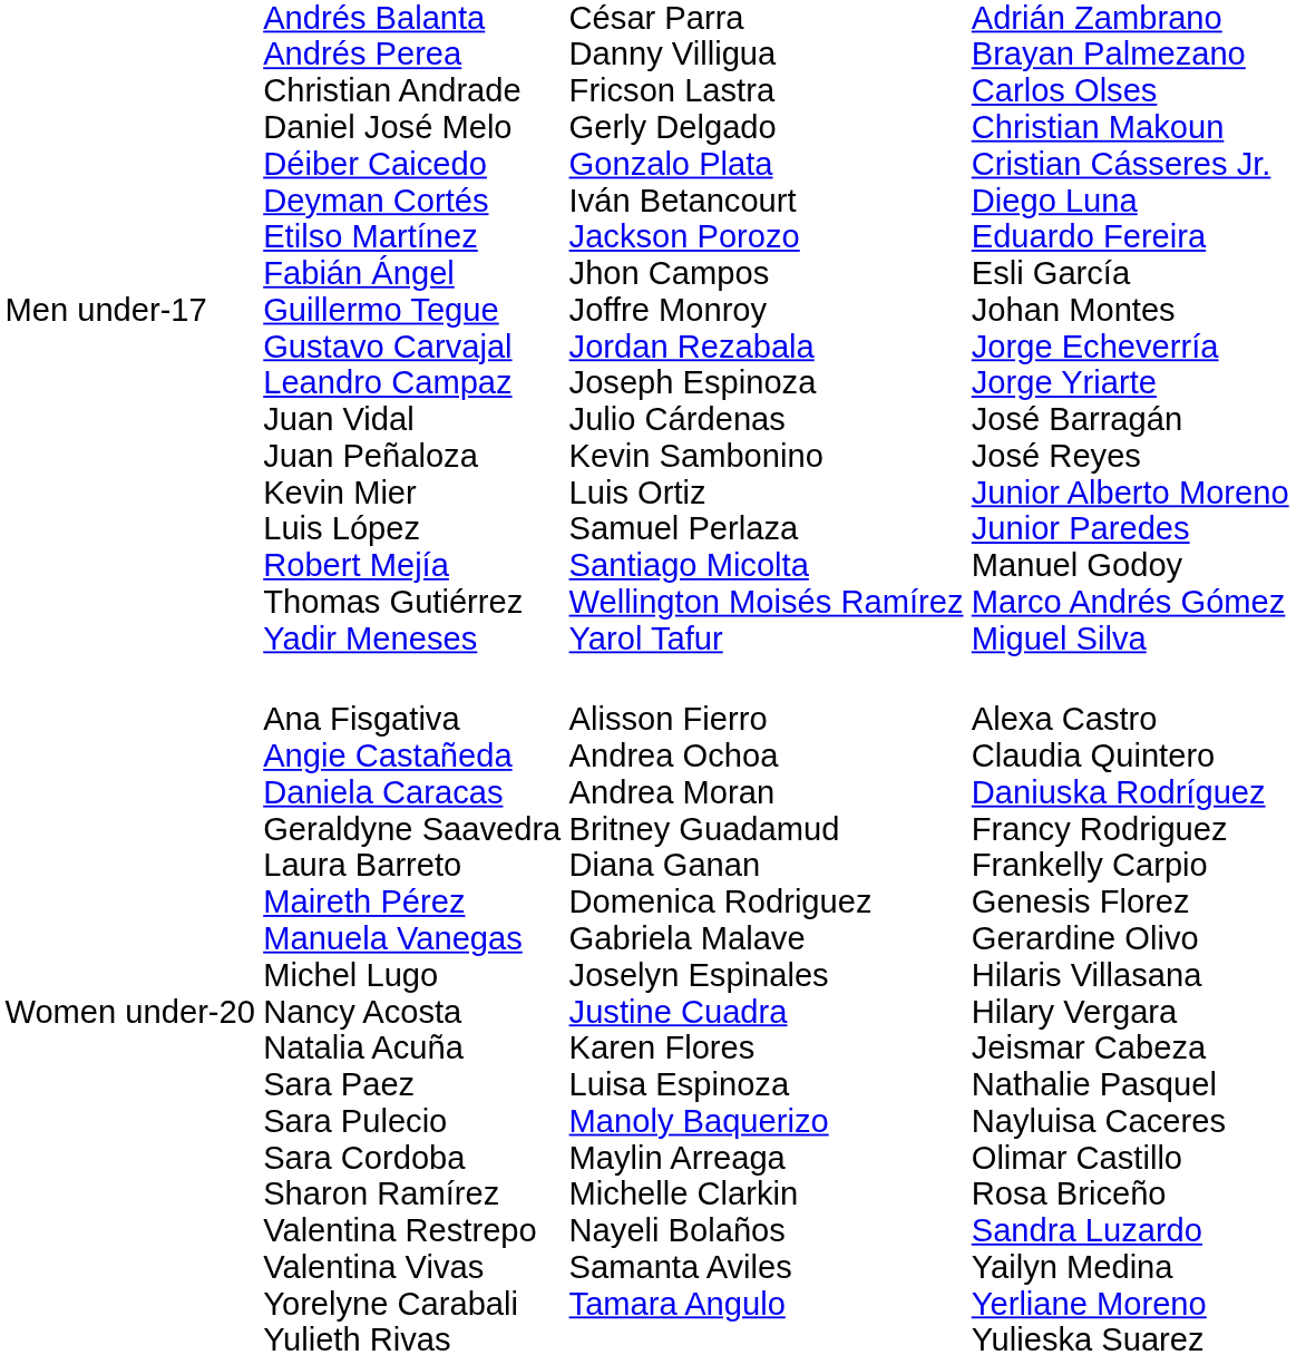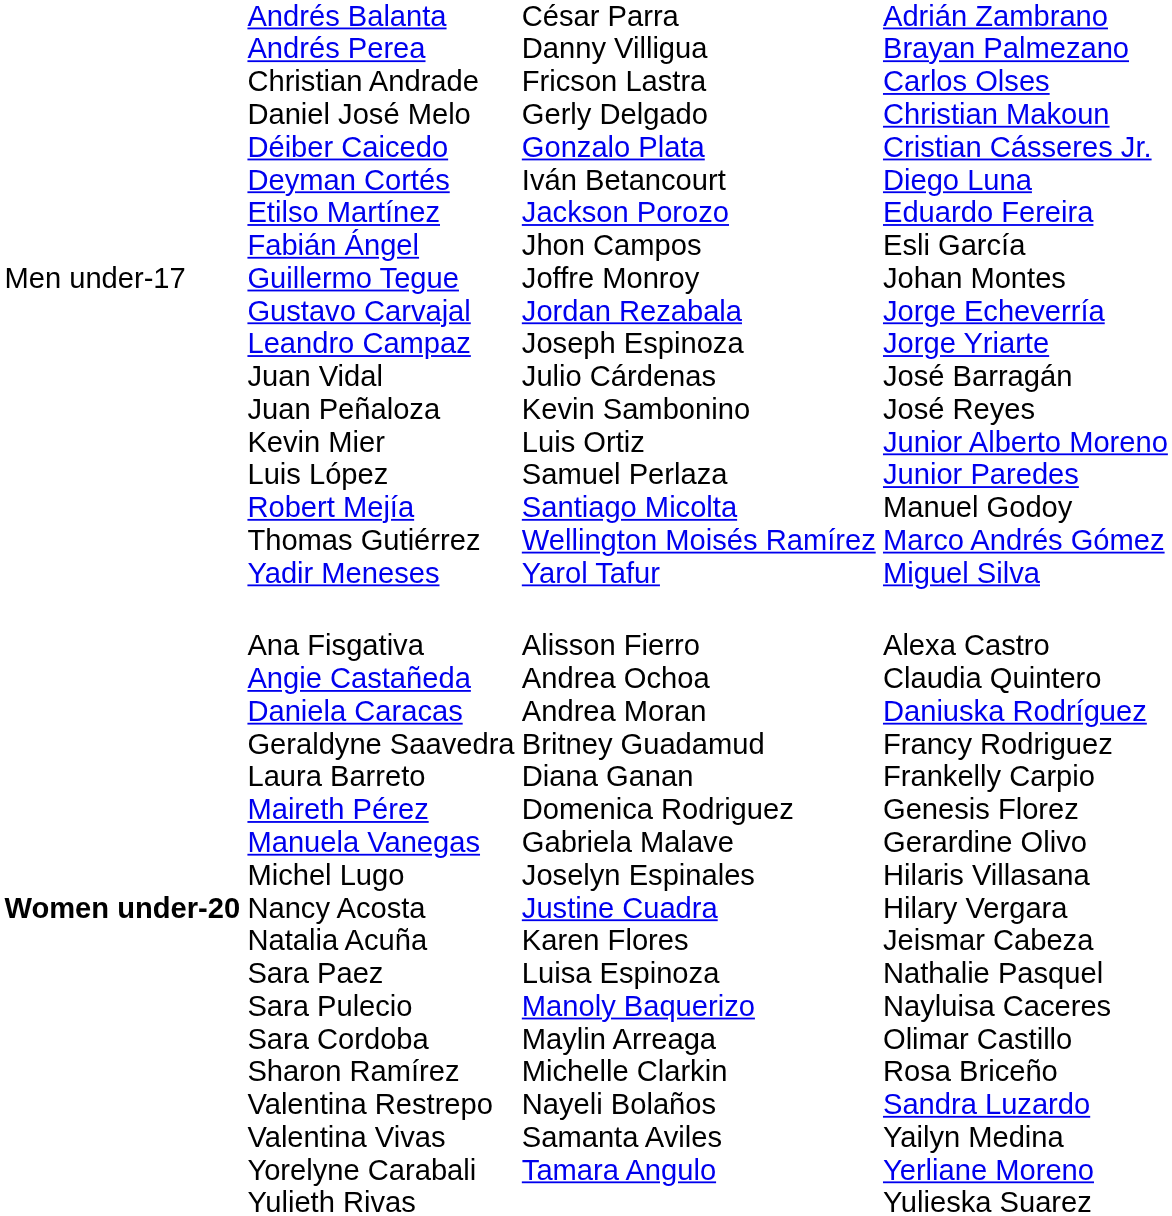Women under-20 | column 1: normal -> bold
